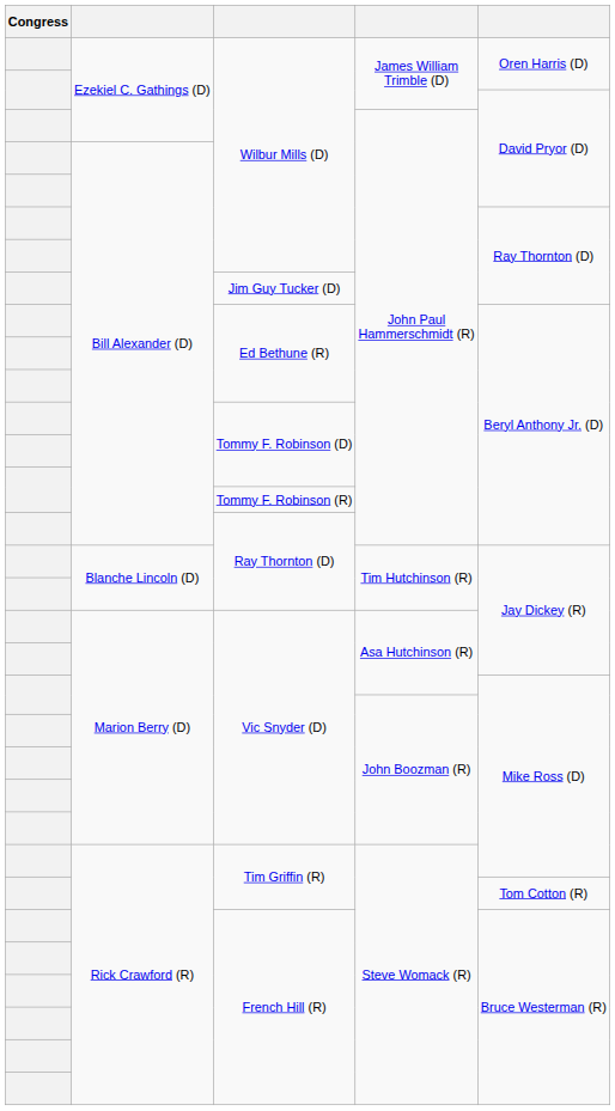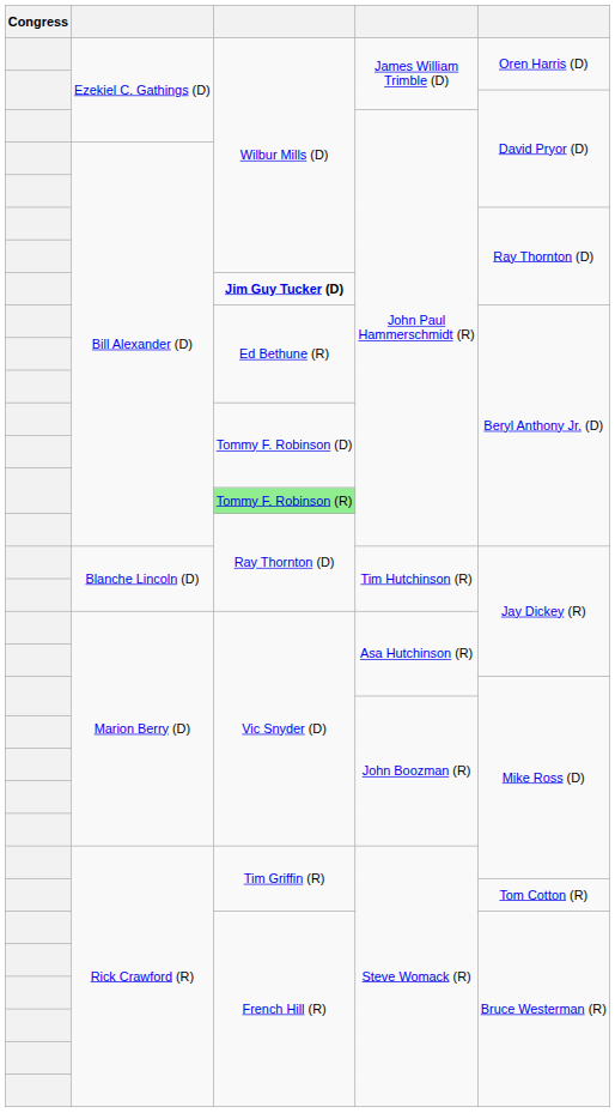Jim Guy Tucker (D) | column 3: normal -> bold
Tommy F. Robinson (R) | column 3: no background -> lightgreen background
